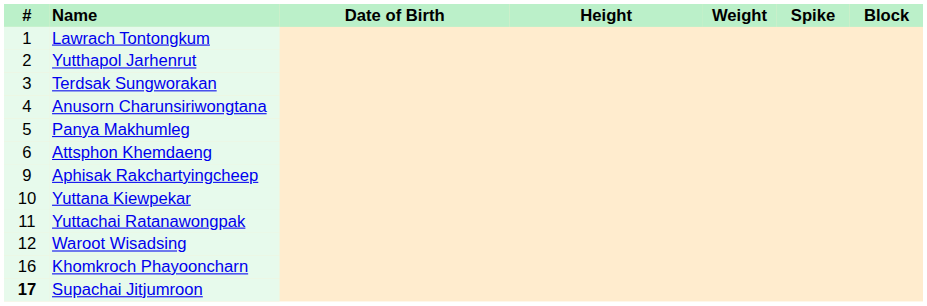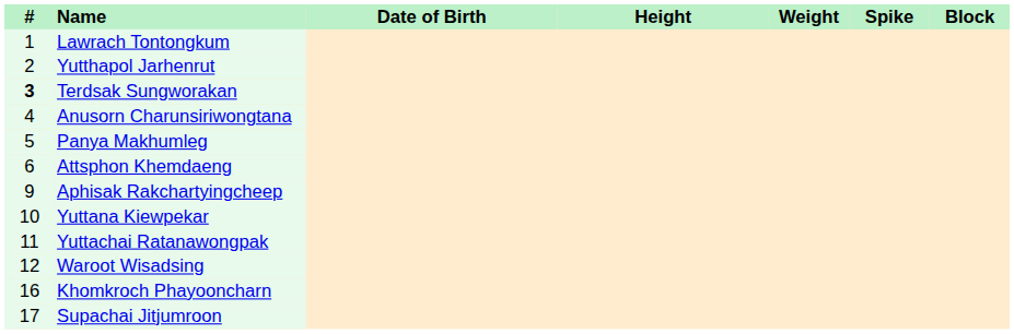Terdsak Sungworakan | #: normal -> bold
Supachai Jitjumroon | #: bold -> normal
